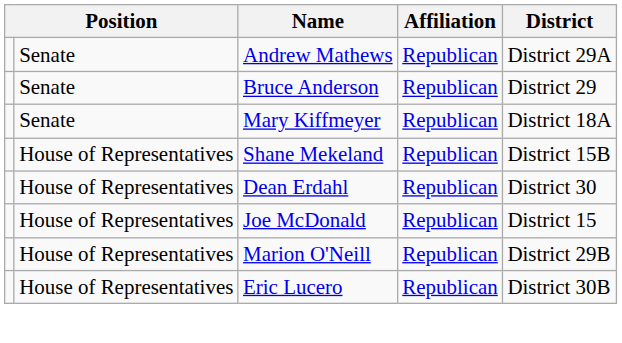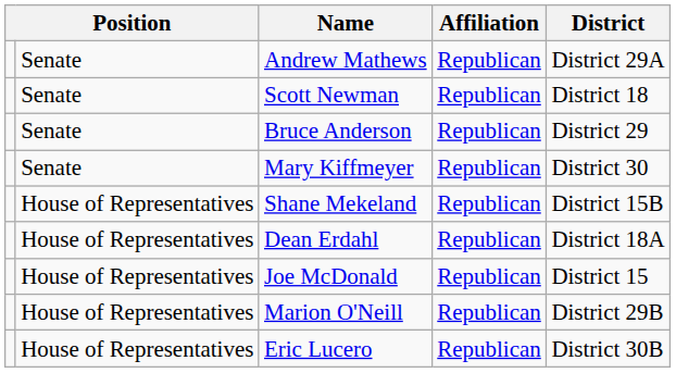+ row: Senate | Scott Newman | Republican | District 18
Mary Kiffmeyer | District: District 18A -> District 30
Dean Erdahl | District: District 30 -> District 18A
